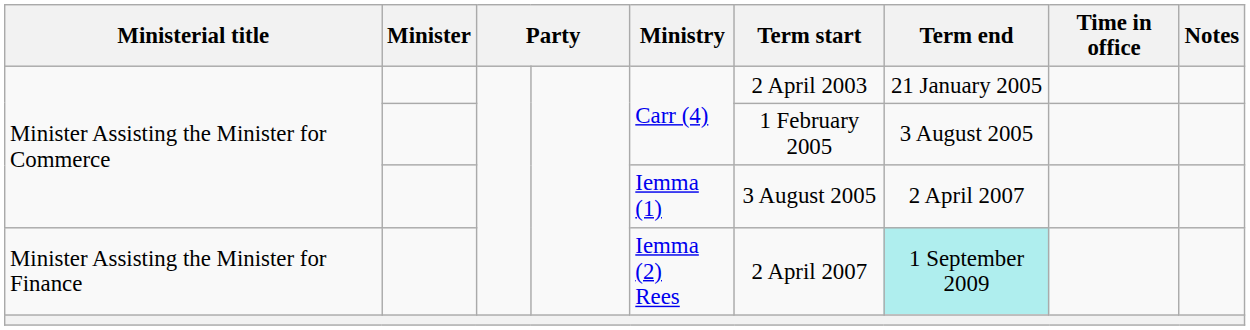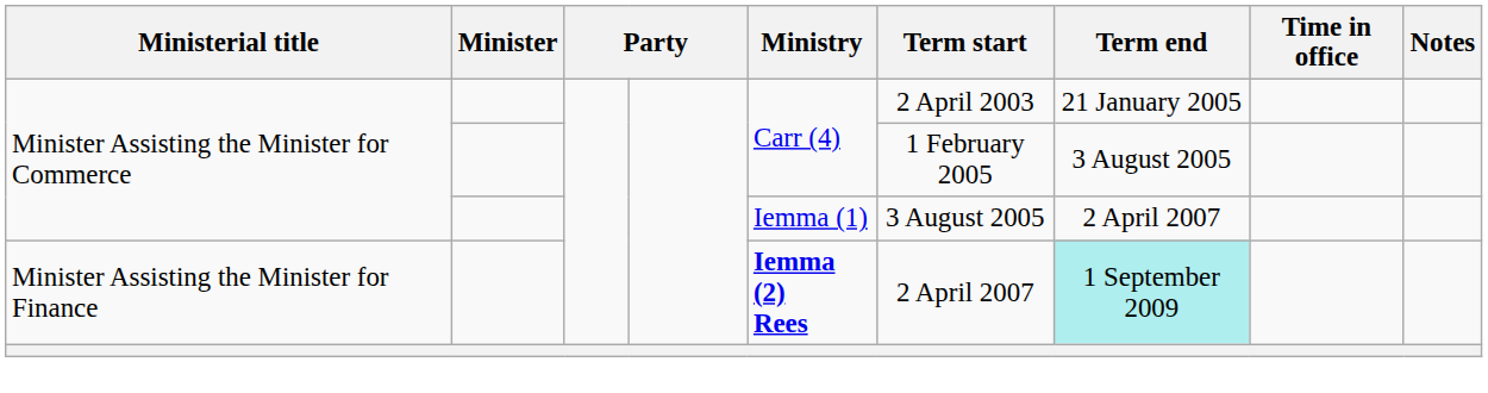Minister Assisting the Minister for Finance | Ministry: normal -> bold
